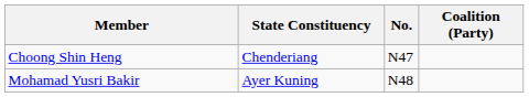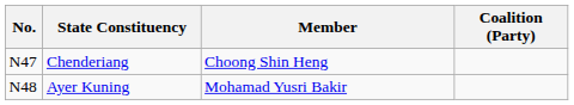columns swapped: No. <-> Member
